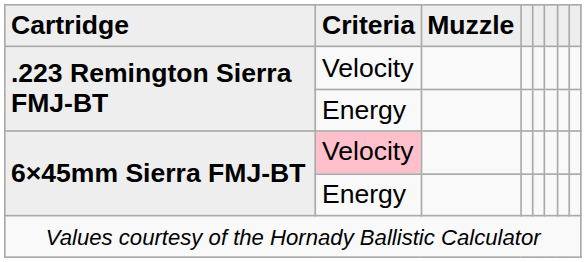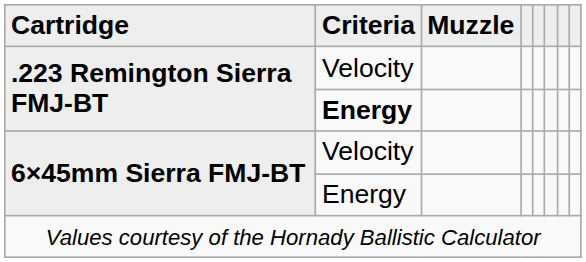.223 Remington Sierra FMJ-BT / Energy | Criteria: normal -> bold
6×45mm Sierra FMJ-BT / Velocity | Criteria: pink background -> no background
